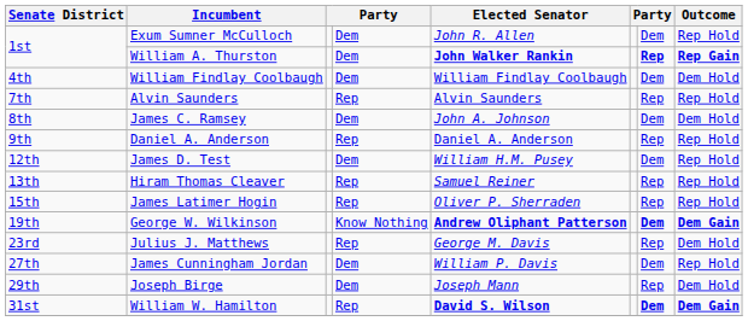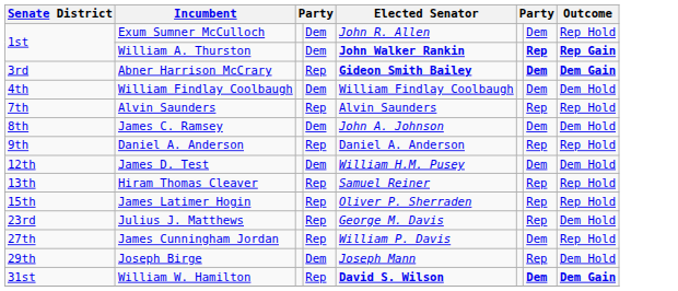+ row: 3rd | Abner Harrison McCrary | Rep | Gideon Smith Bailey | Dem | Dem Gain
James D. Test | Outcome: Rep Hold -> Dem Hold
- row: 19th | George W. Wilkinson | Know Nothing | Andrew Oliphant Patterson | Dem | Dem Gain
James Cunningham Jordan | column 4: Dem -> Rep
